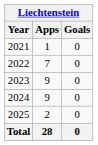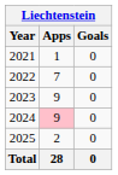2024 | Apps: no background -> pink background
